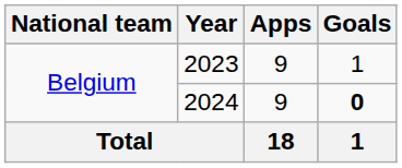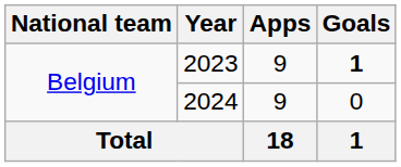2023 | Goals: normal -> bold
2024 | Goals: bold -> normal
